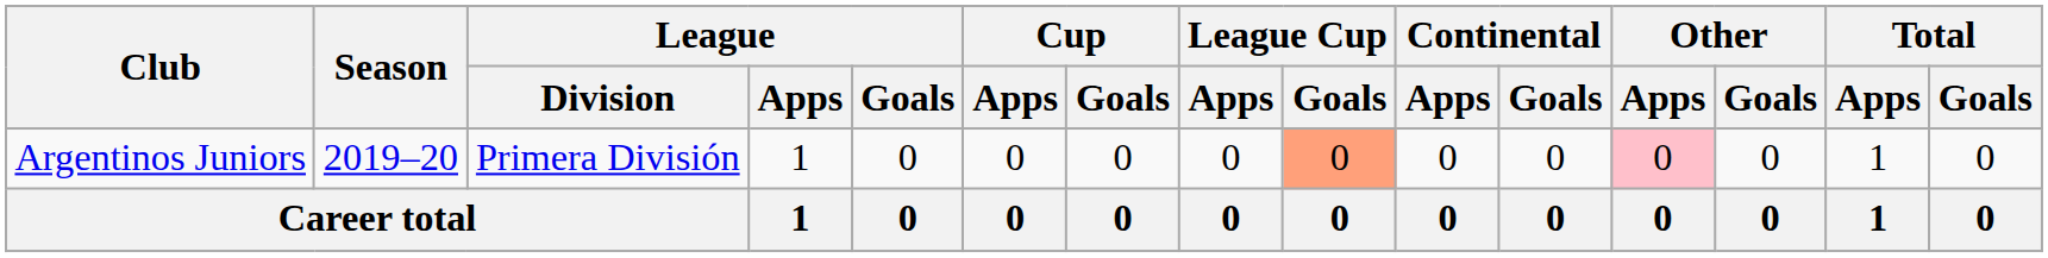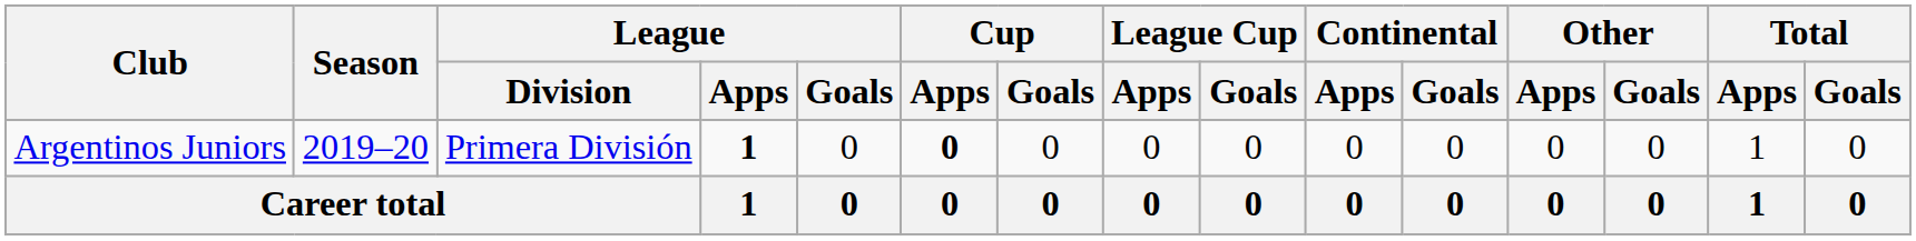Argentinos Juniors | League / Apps: normal -> bold
Argentinos Juniors | Cup / Apps: normal -> bold
Argentinos Juniors | League Cup / Goals: lightsalmon background -> no background
Argentinos Juniors | Other / Apps: pink background -> no background
